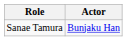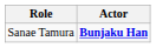Sanae Tamura | Actor: normal -> bold
